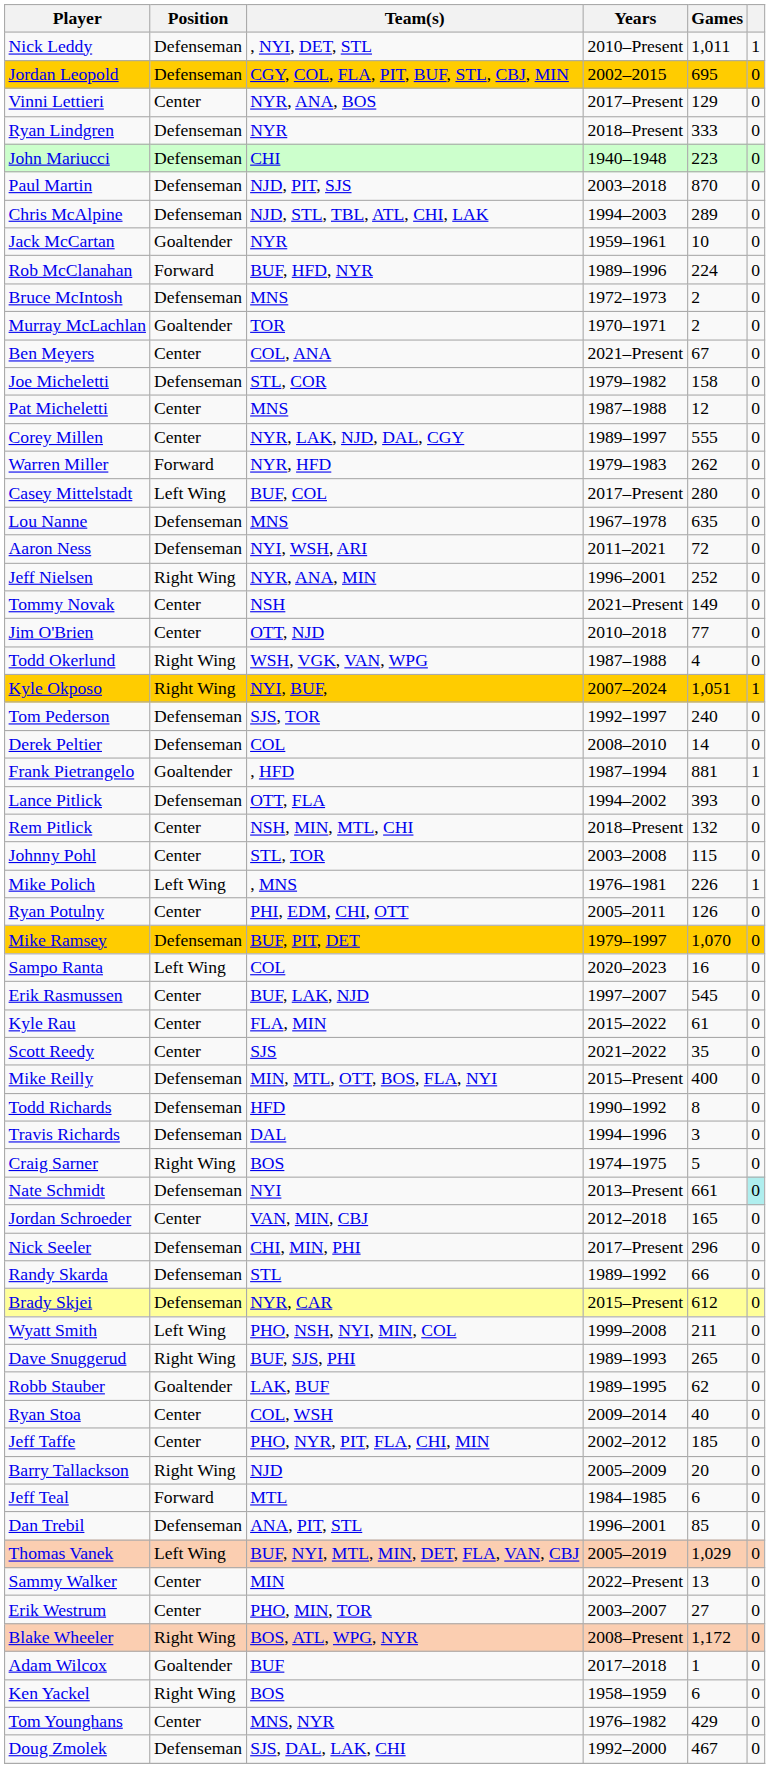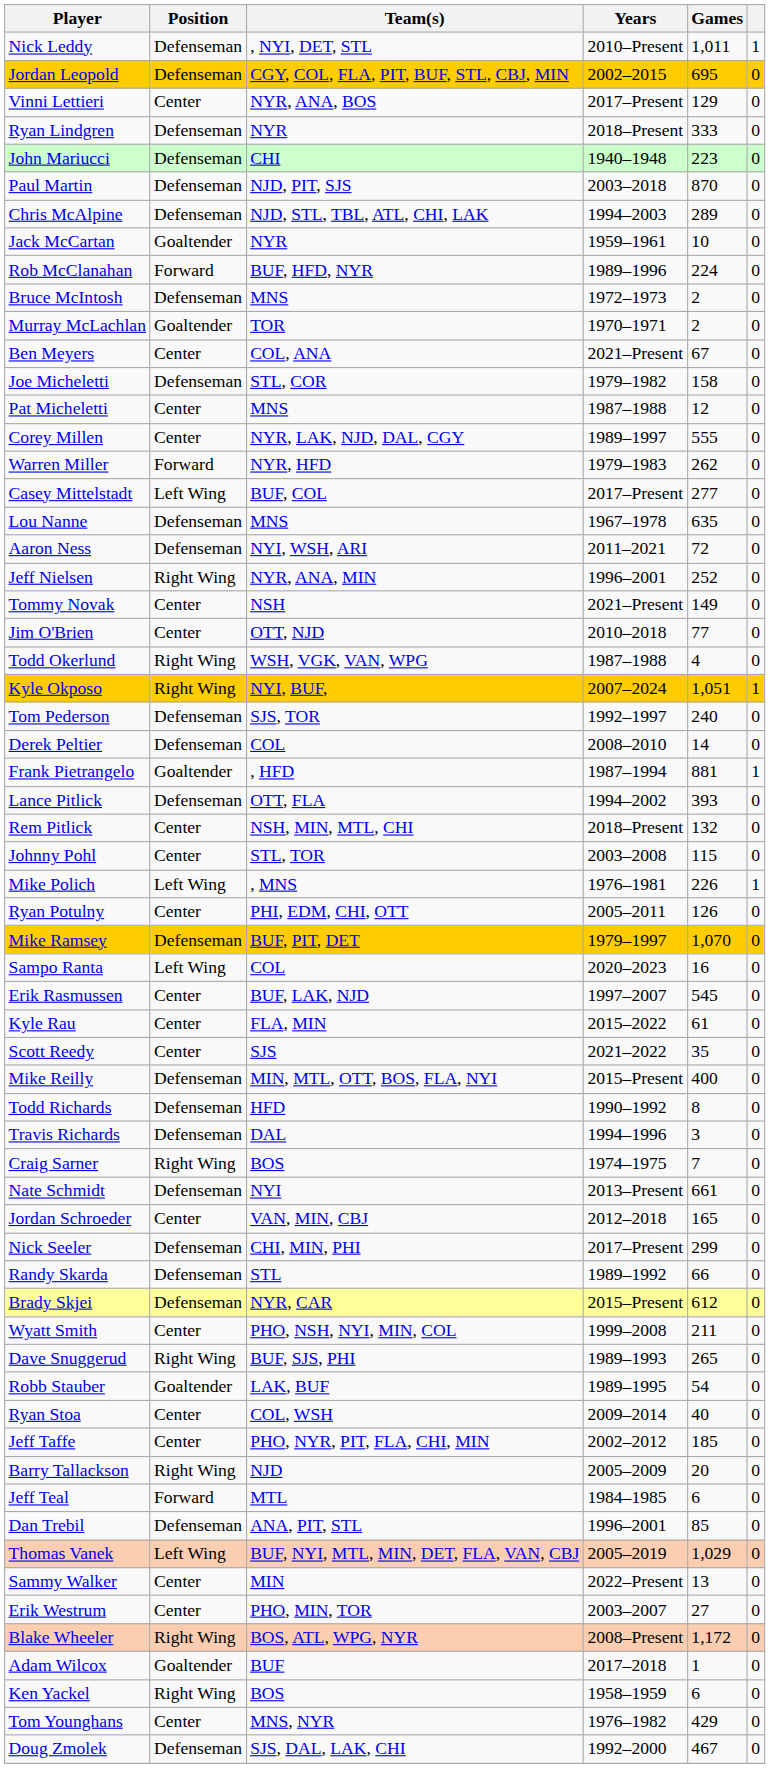Casey Mittelstadt | Games: 280 -> 277
Craig Sarner | Games: 5 -> 7
Nate Schmidt | column 6: paleturquoise background -> no background
Nick Seeler | Games: 296 -> 299
Wyatt Smith | Position: Left Wing -> Center
Robb Stauber | Games: 62 -> 54
